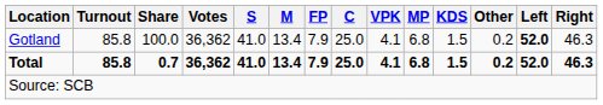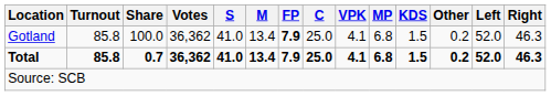Gotland | FP: normal -> bold
Gotland | Left: bold -> normal
